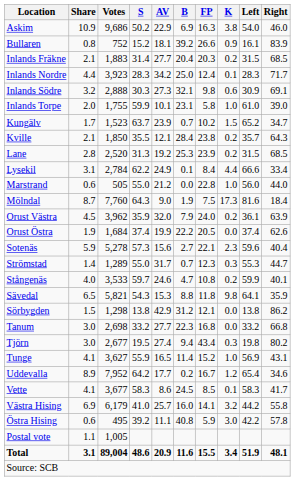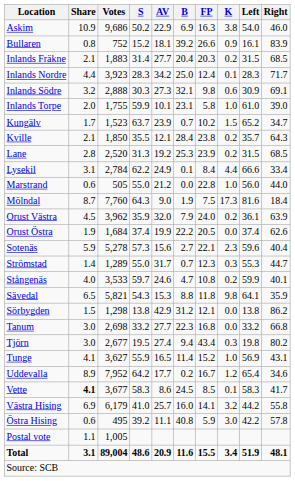Vette | Share: normal -> bold
